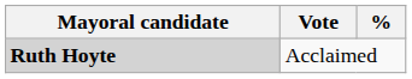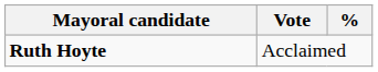Ruth Hoyte | Mayoral candidate: lightgrey background -> no background
